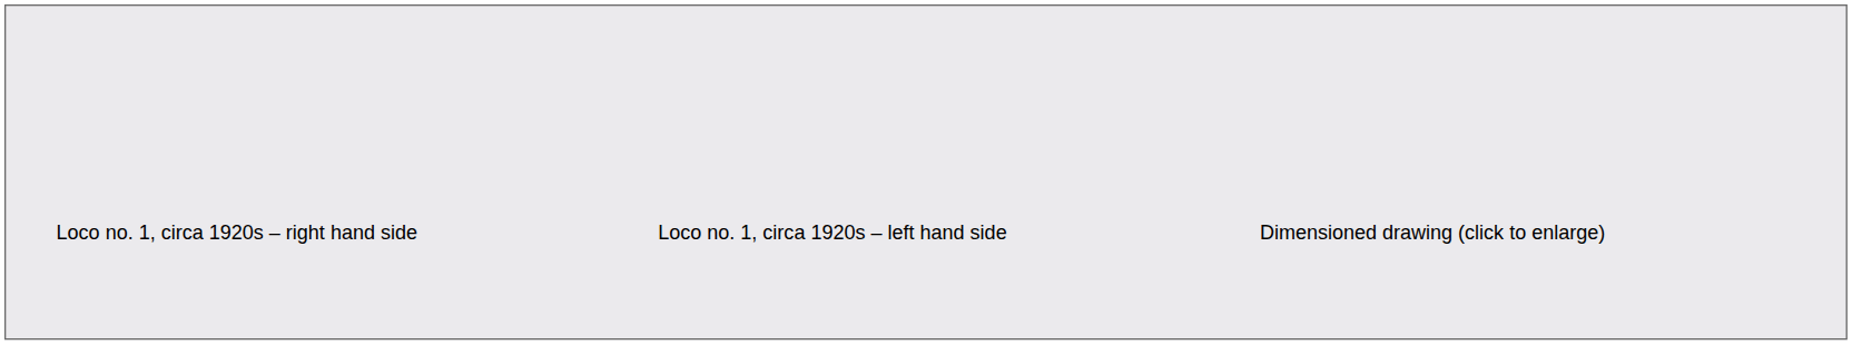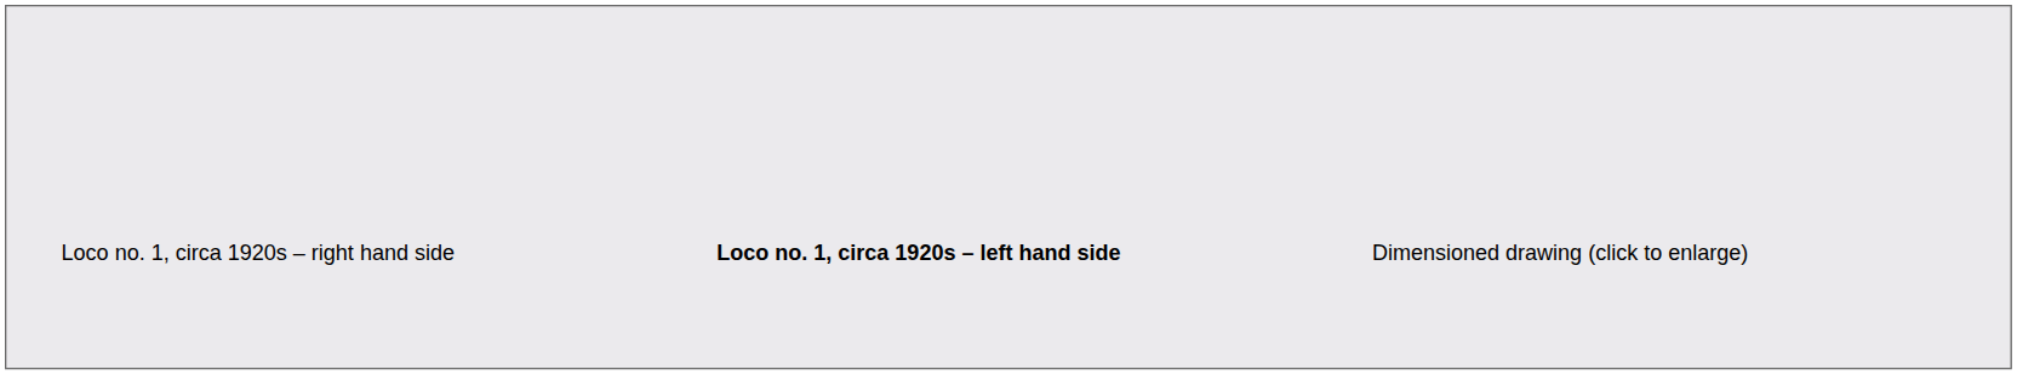Loco no. 1, circa 1920s – right hand side | column 2: normal -> bold
